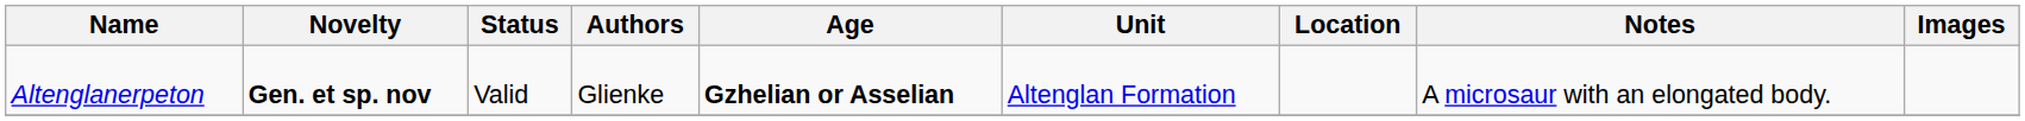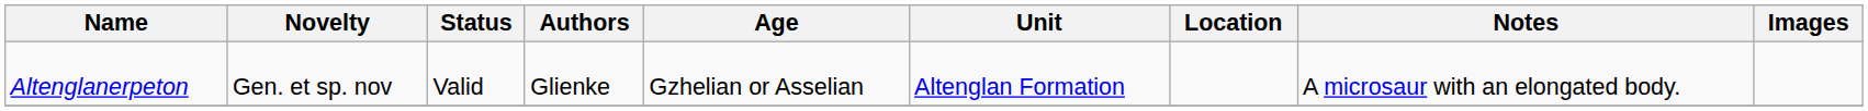Altenglanerpeton | Novelty: bold -> normal
Altenglanerpeton | Age: bold -> normal
